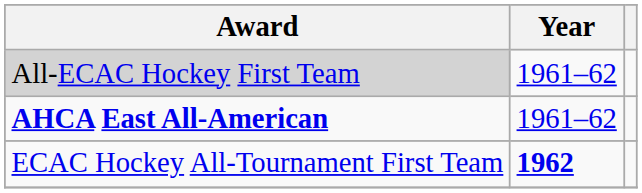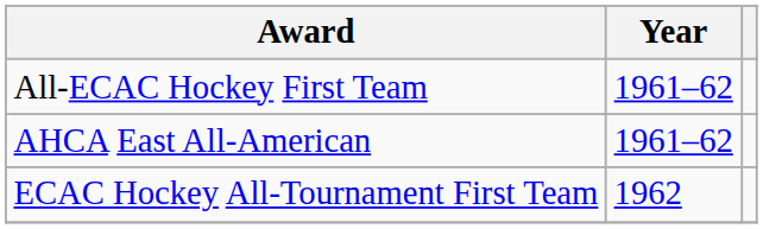row 2 | Award: lightgrey background -> no background
row 3 | Award: bold -> normal
row 4 | Year: bold -> normal
